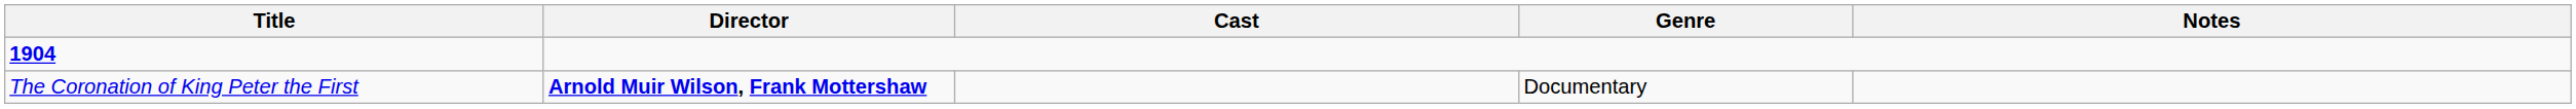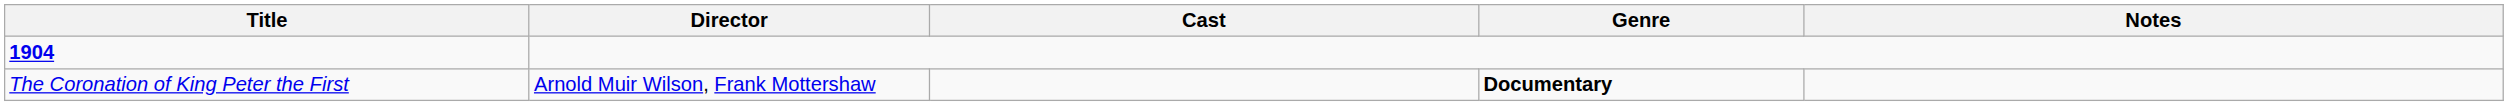The Coronation of King Peter the First | Director: bold -> normal
The Coronation of King Peter the First | Genre: normal -> bold
